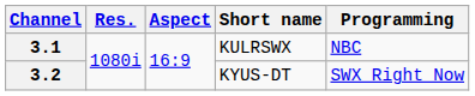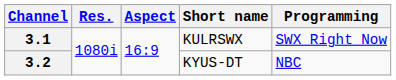3.1 | Programming: NBC -> SWX Right Now
3.2 | Programming: SWX Right Now -> NBC
